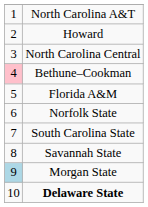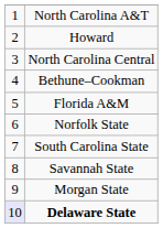Bethune–Cookman | column 1: pink background -> no background
Morgan State | column 1: lightblue background -> no background
Delaware State | column 1: no background -> lavender background
